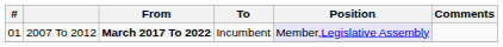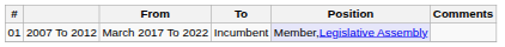2007 To 2012 | From: bold -> normal
